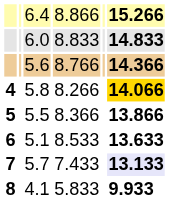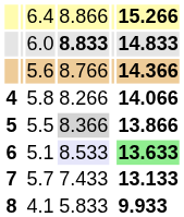6.0 | column 3: normal -> bold
5.8 | column 4: gold background -> no background
5.5 | column 3: no background -> lightgrey background
5.1 | column 3: no background -> lavender background
5.1 | column 4: no background -> lightgreen background
5.7 | column 4: lavender background -> no background
